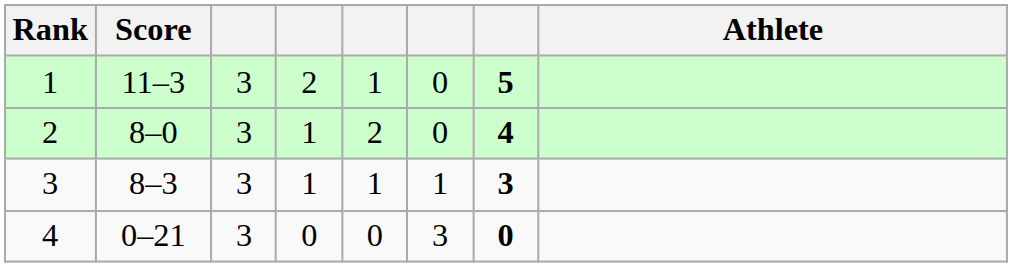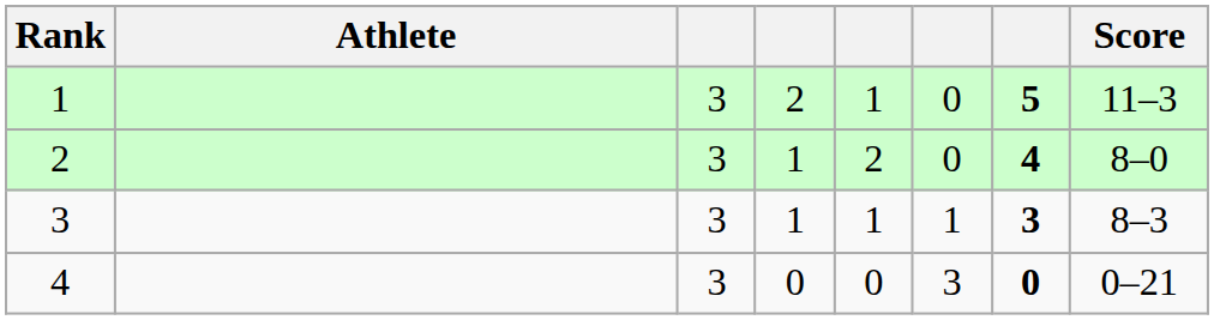columns swapped: Athlete <-> Score
